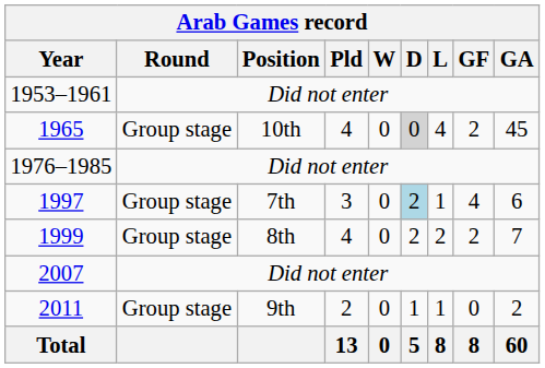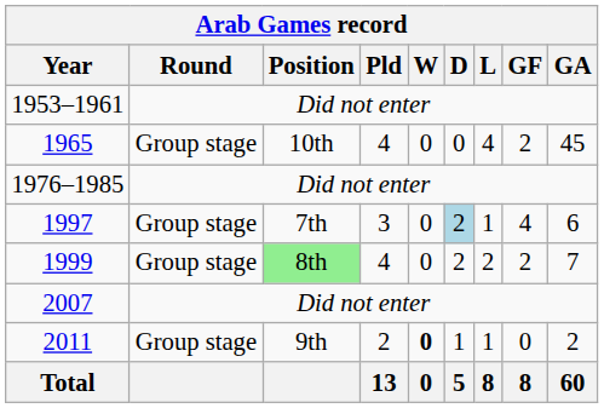1965 | D: lightgrey background -> no background
1999 | Position: no background -> lightgreen background
2011 | W: normal -> bold
